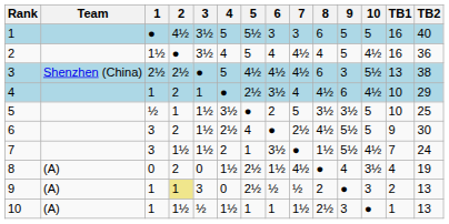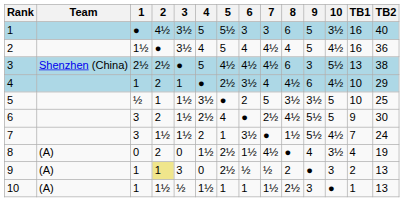row 2 | 10: 5 -> 3½
